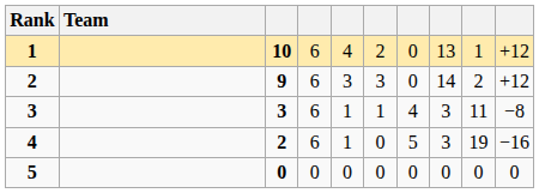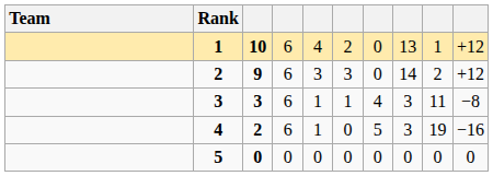columns swapped: Rank <-> Team
